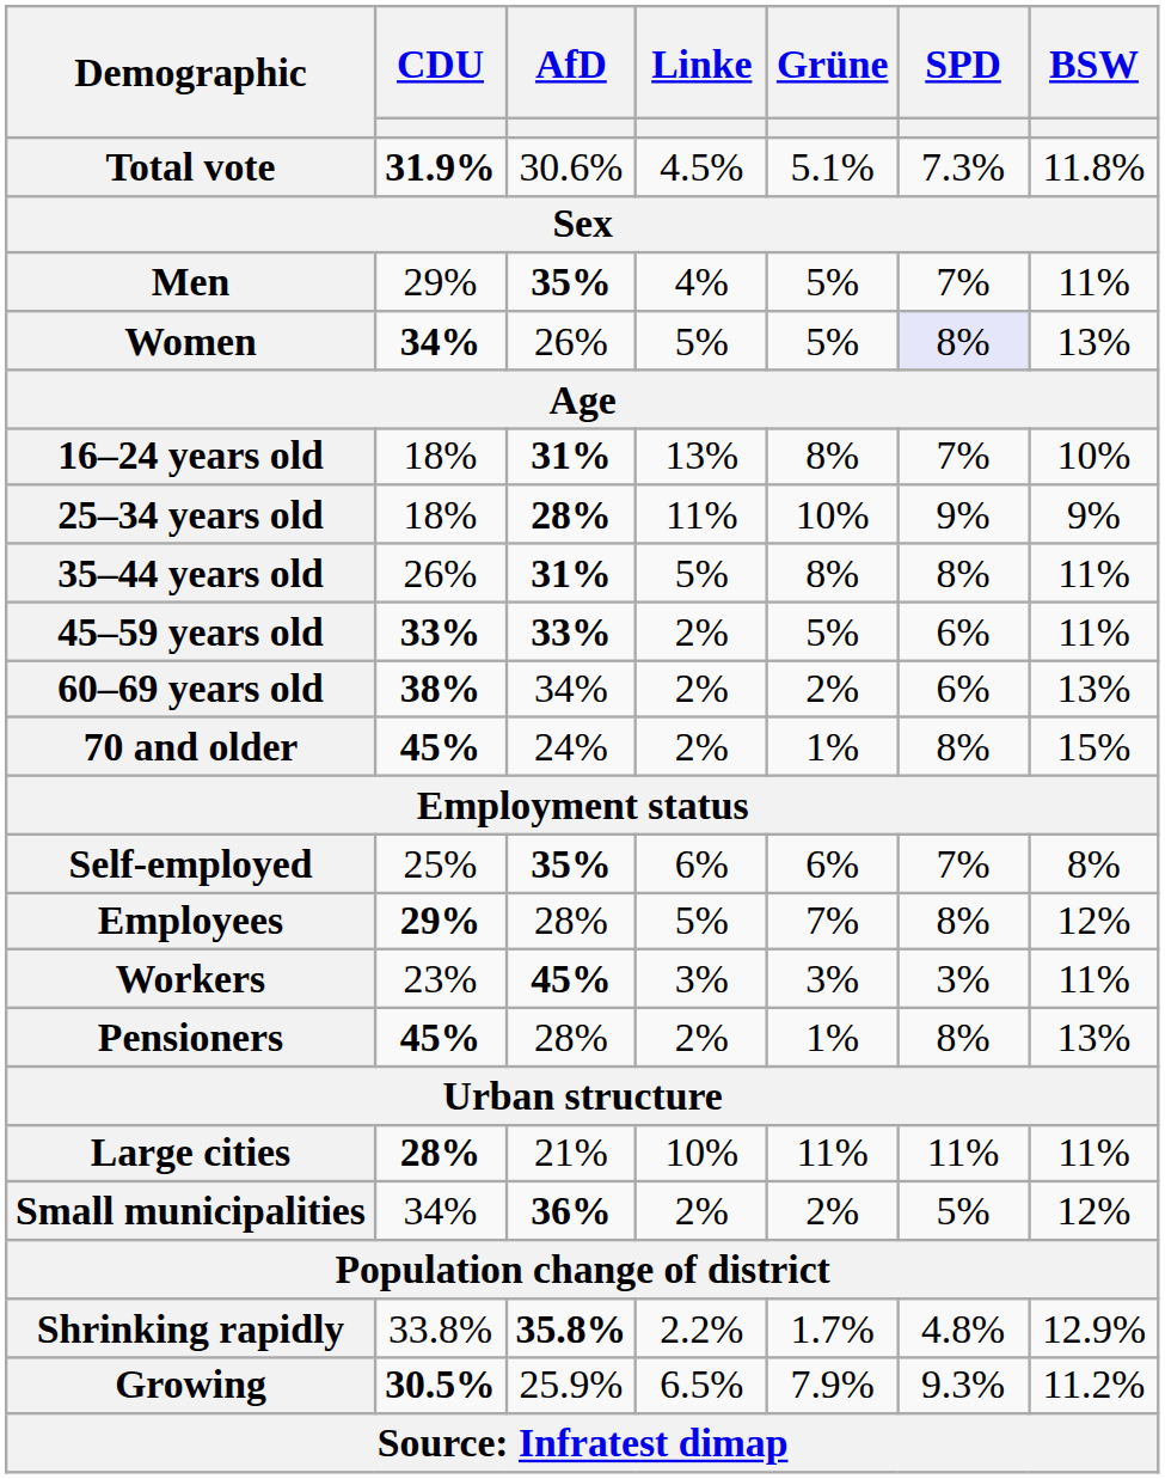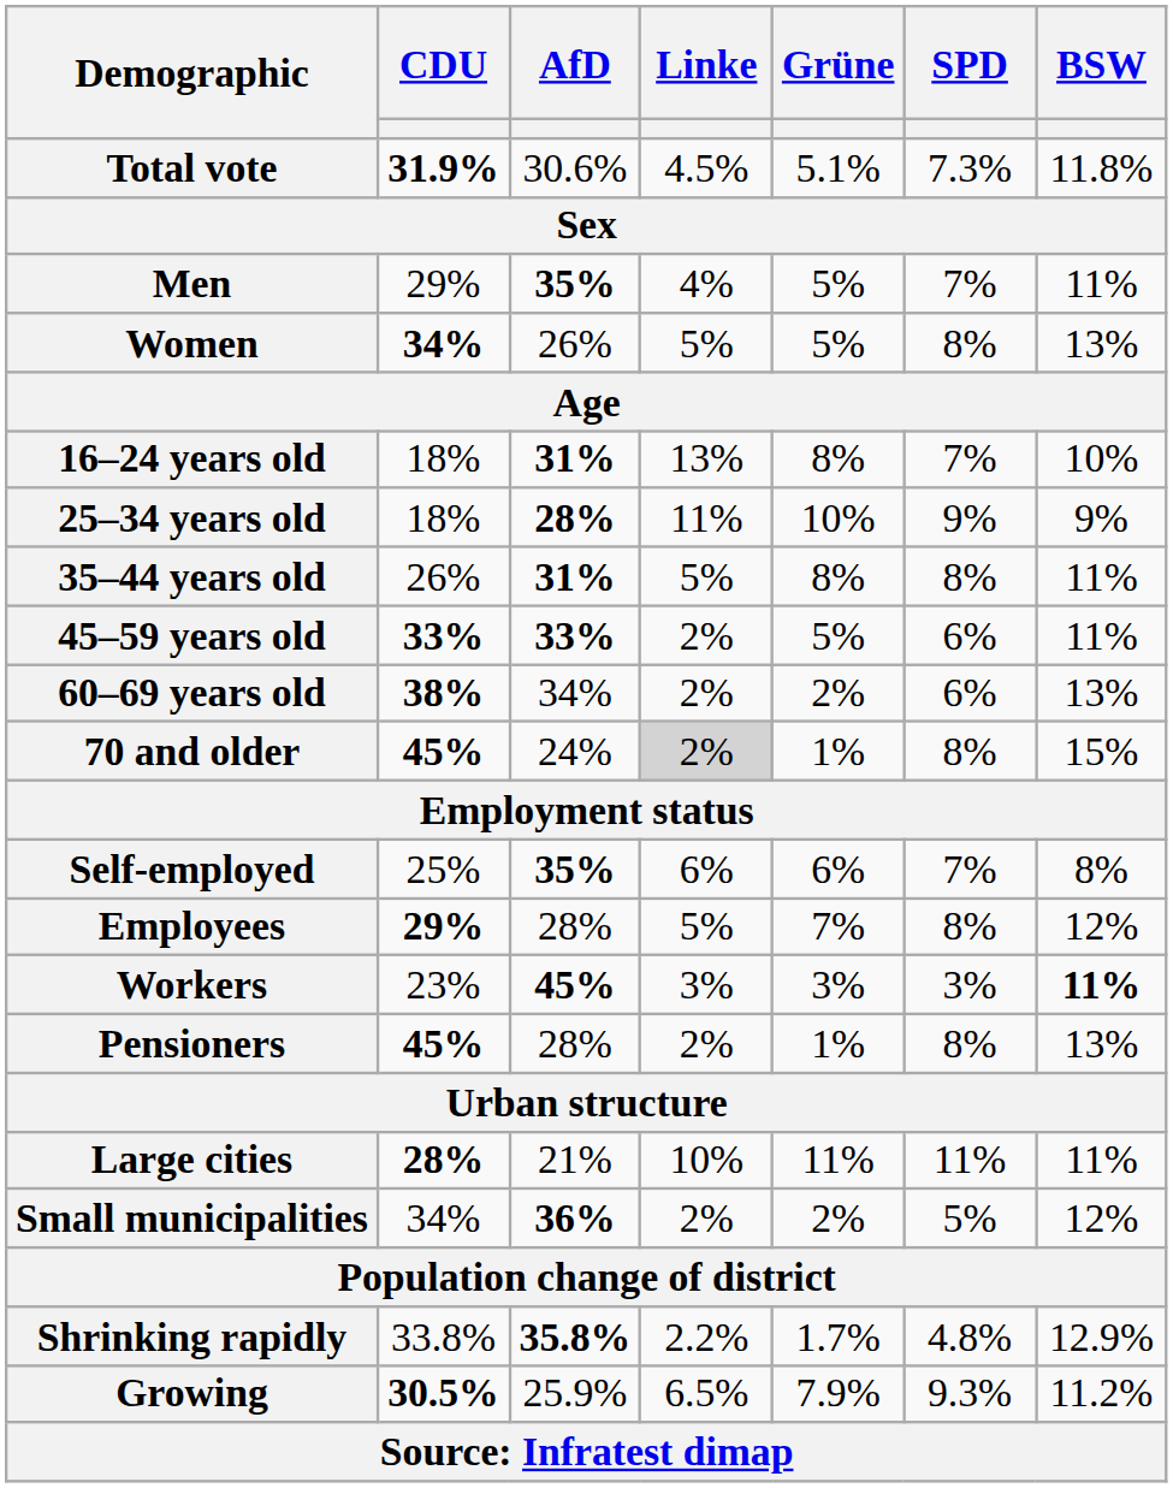Women | SPD: lavender background -> no background
70 and older | Linke: no background -> lightgrey background
Workers | BSW: normal -> bold
